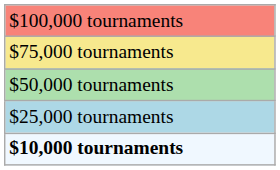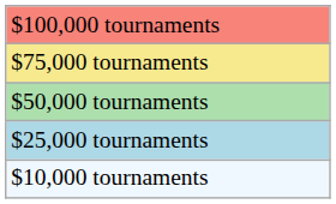row 5 | column 1: bold -> normal
